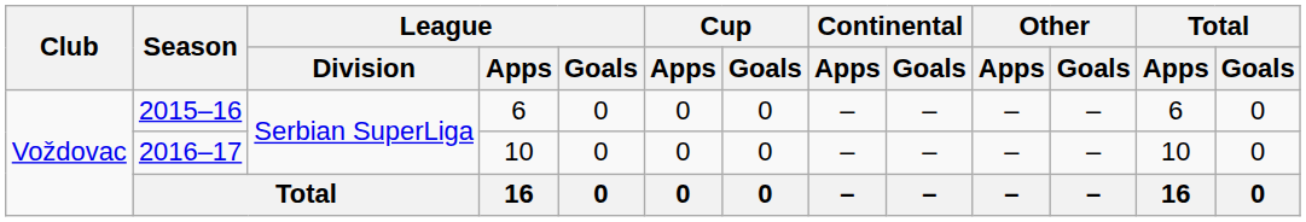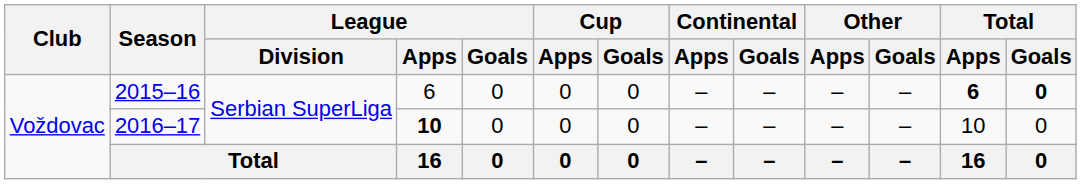2015–16 | Total / Apps: normal -> bold
2015–16 | Total / Goals: normal -> bold
2016–17 | League / Apps: normal -> bold
